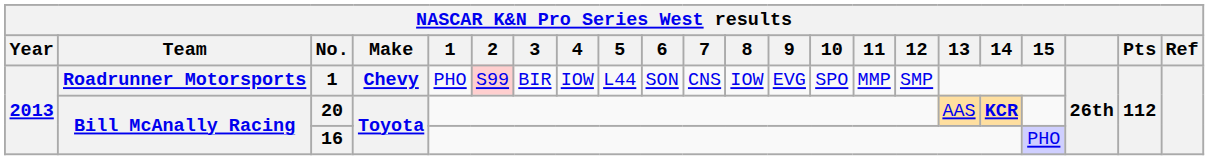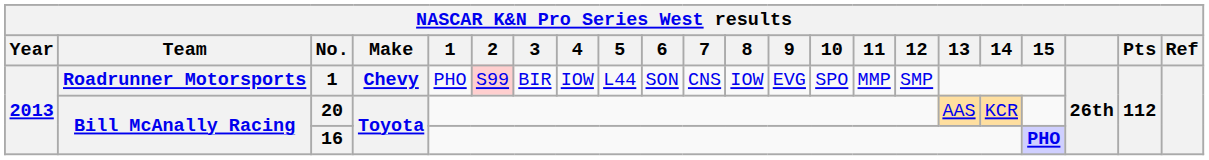20 | 14: bold -> normal
16 | 15: normal -> bold
